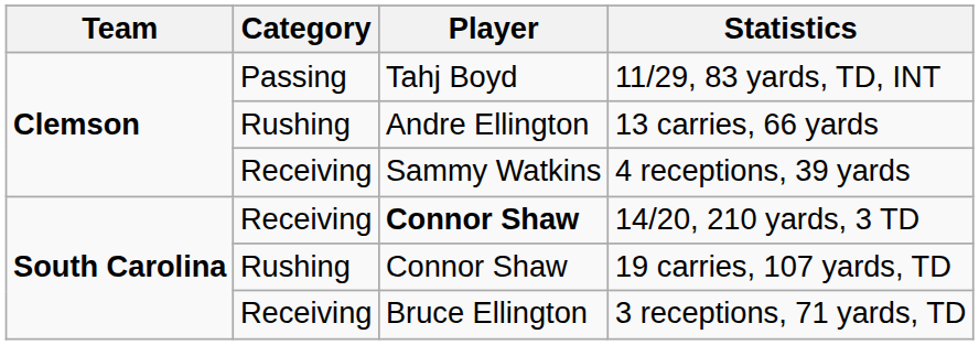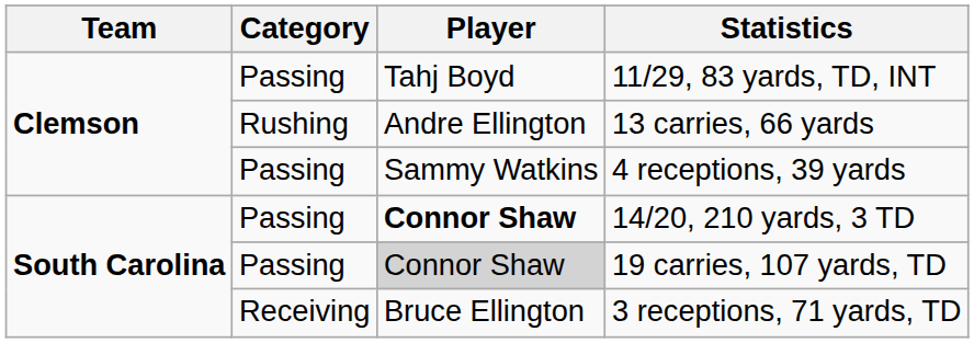4 receptions, 39 yards | Category: Receiving -> Passing
14/20, 210 yards, 3 TD | Category: Receiving -> Passing
19 carries, 107 yards, TD | Category: Rushing -> Passing
19 carries, 107 yards, TD | Player: no background -> lightgrey background
